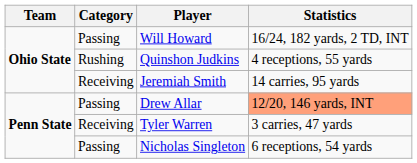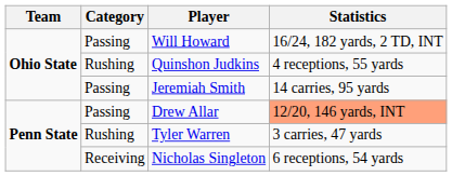Jeremiah Smith | Category: Receiving -> Passing
Tyler Warren | Category: Receiving -> Rushing
Nicholas Singleton | Category: Passing -> Receiving
